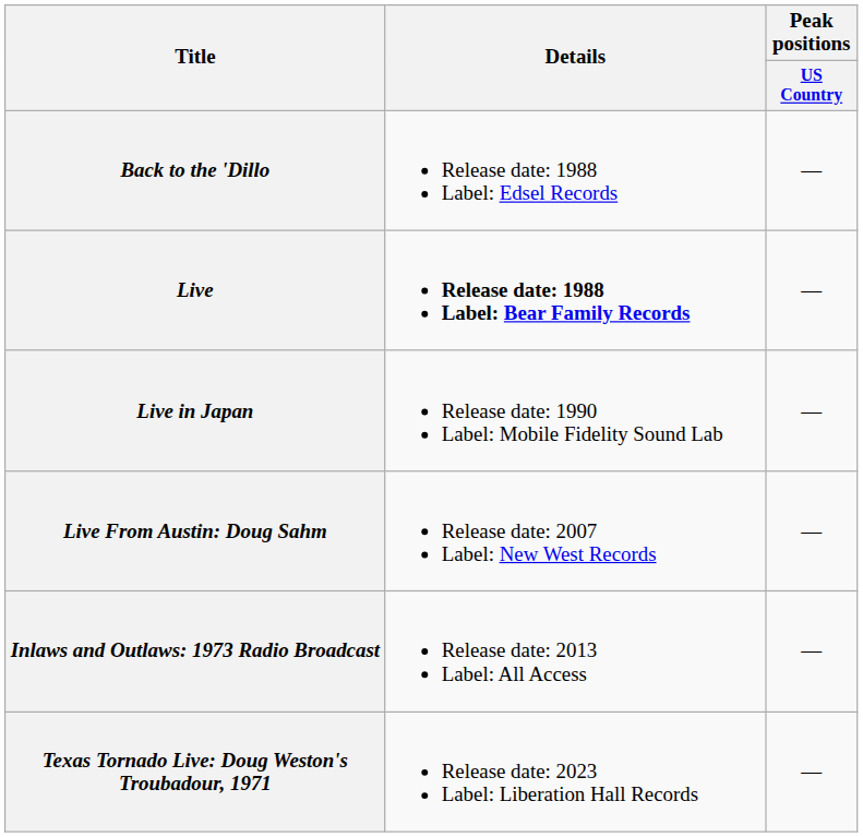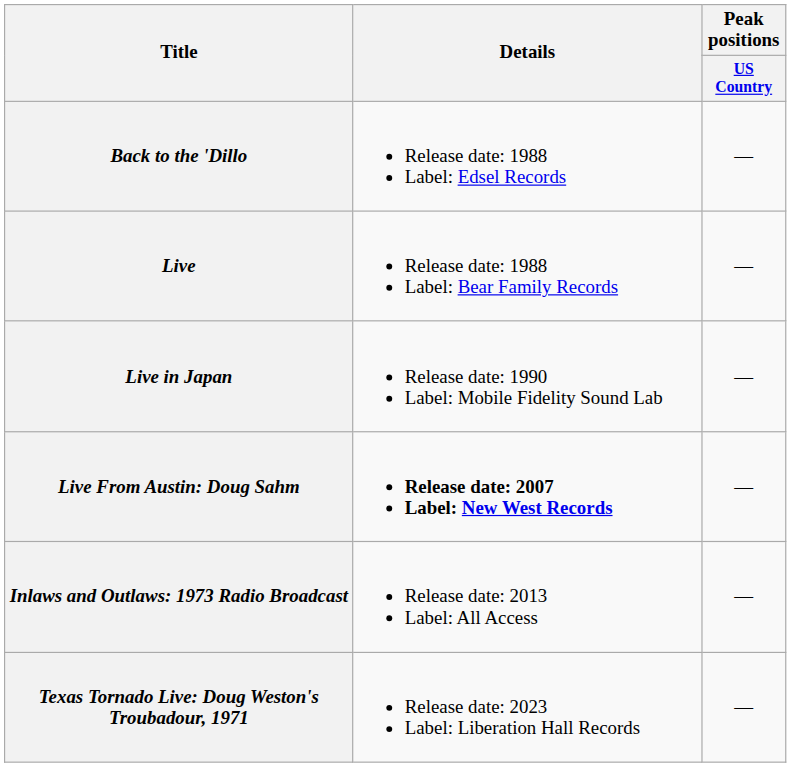Live | Details: bold -> normal
Live From Austin: Doug Sahm | Details: normal -> bold
